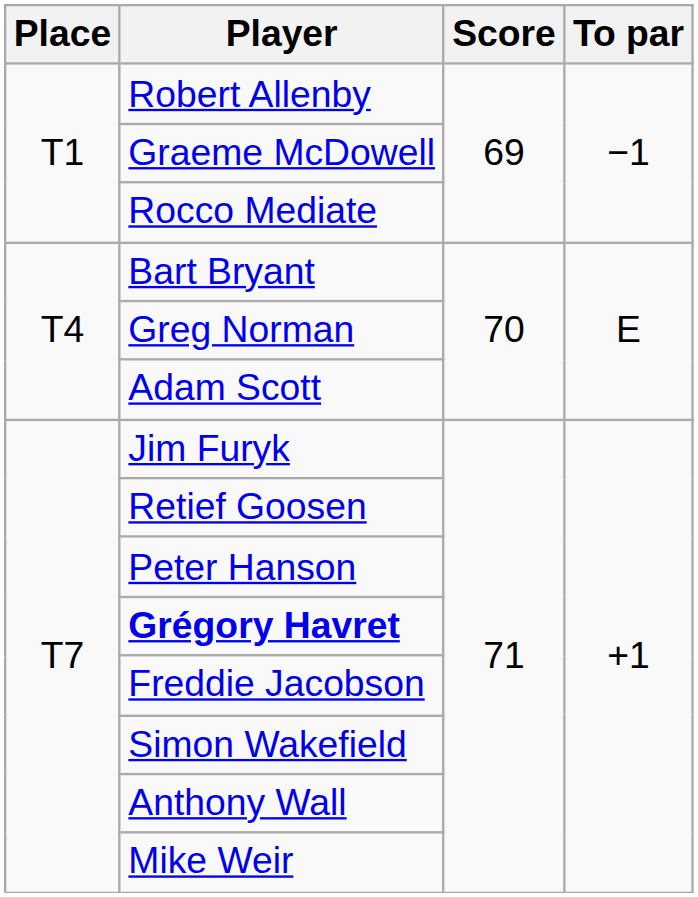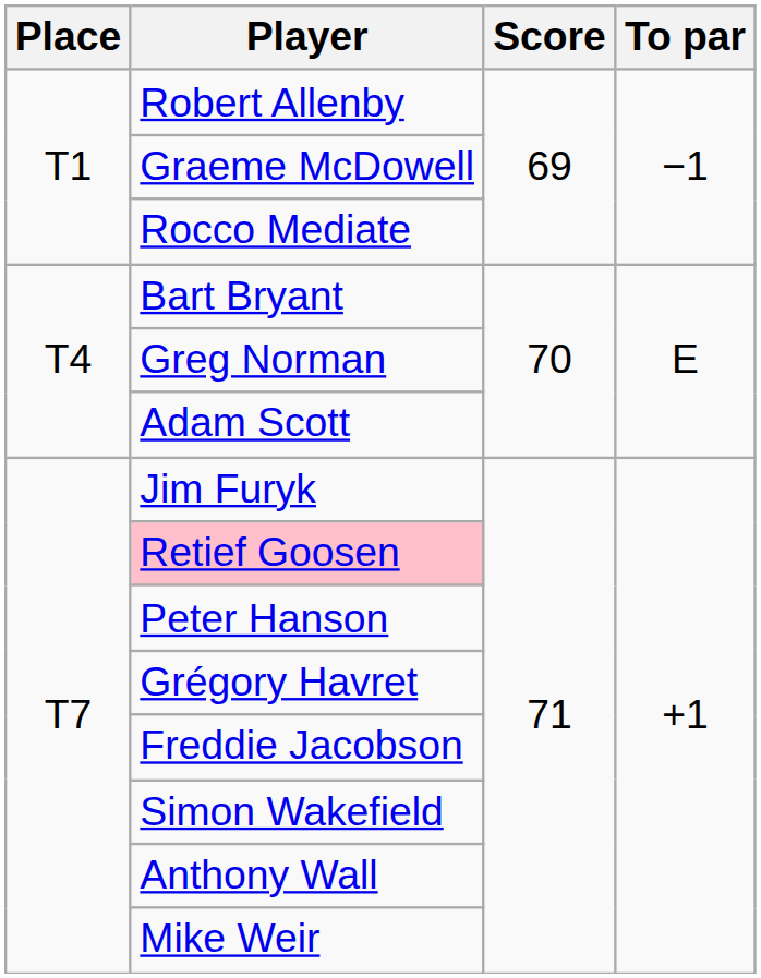Retief Goosen | Player: no background -> pink background
Grégory Havret | Player: bold -> normal
